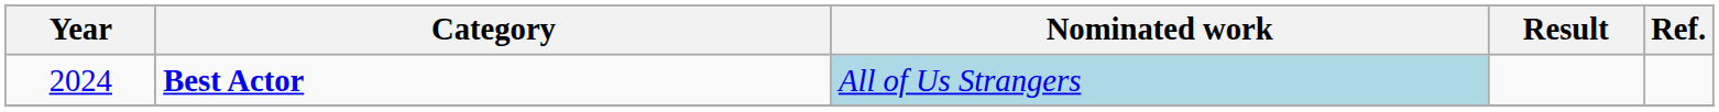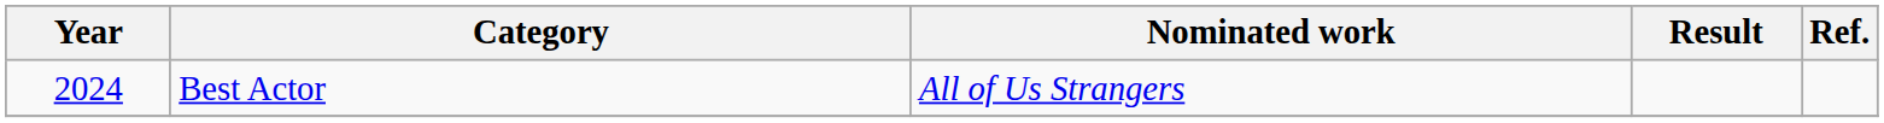row 2 | Category: bold -> normal
row 2 | Nominated work: lightblue background -> no background
